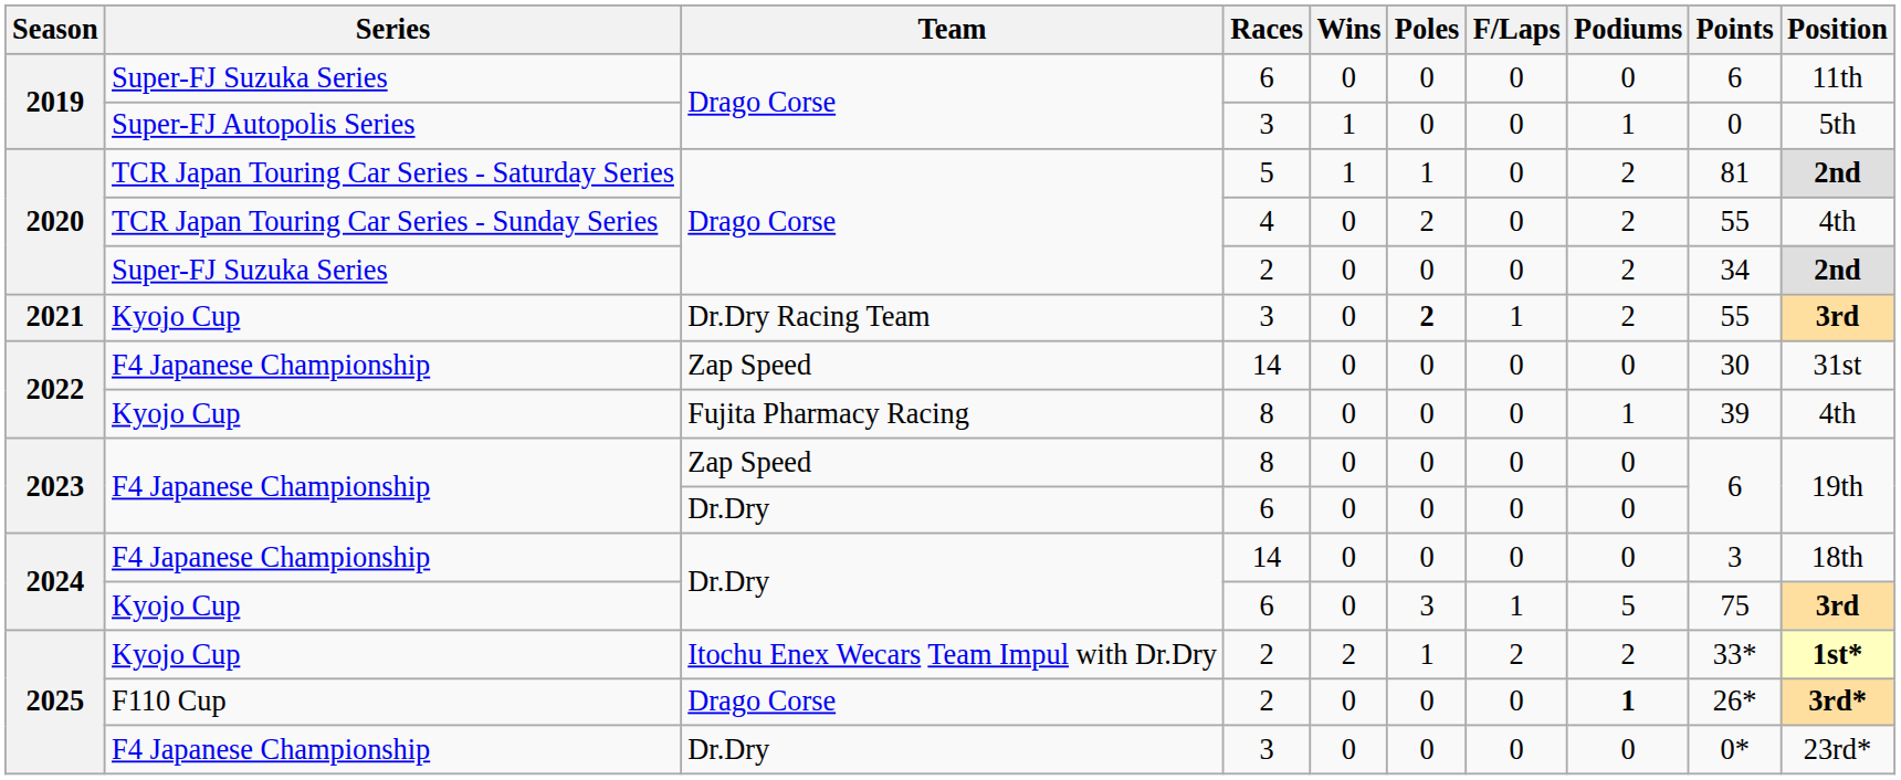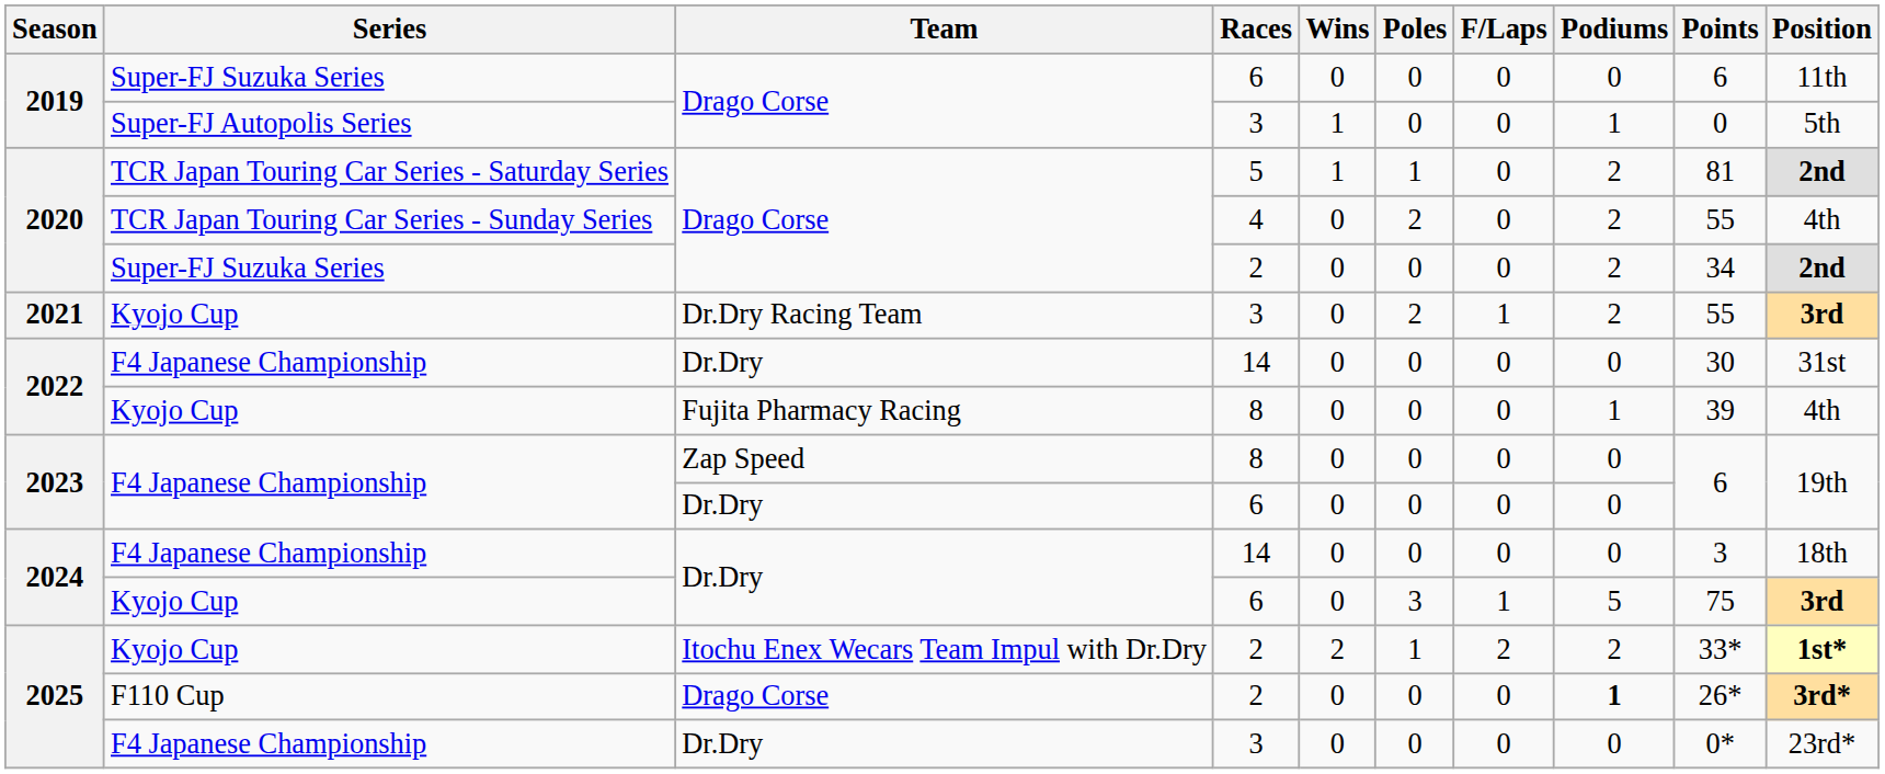2021 | Poles: bold -> normal
2022 / F4 Japanese Championship | Team: Zap Speed -> Dr.Dry
